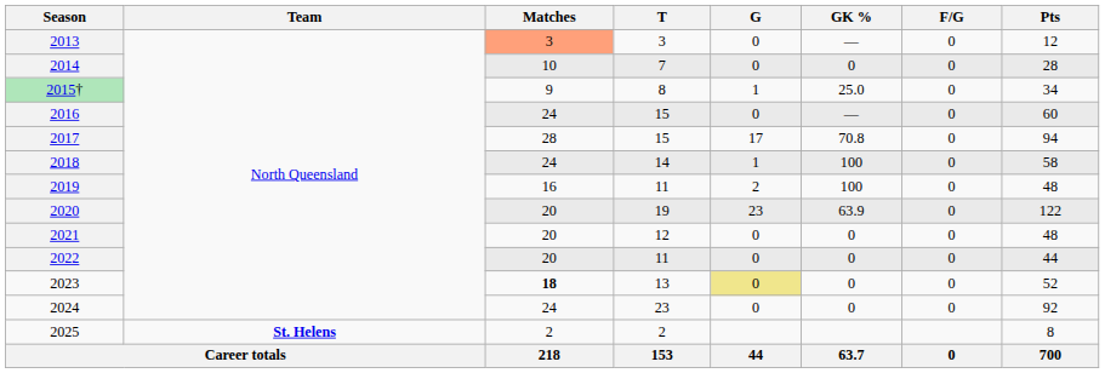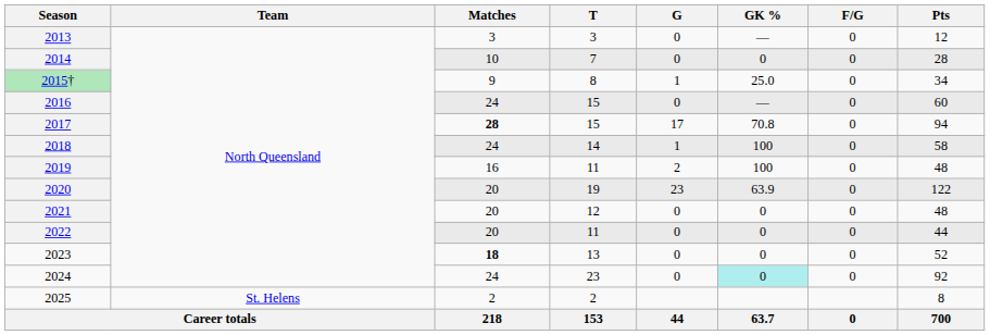2013 | Matches: lightsalmon background -> no background
2017 | Matches: normal -> bold
2023 | G: khaki background -> no background
2024 | GK %: no background -> paleturquoise background
2025 | Team: bold -> normal
